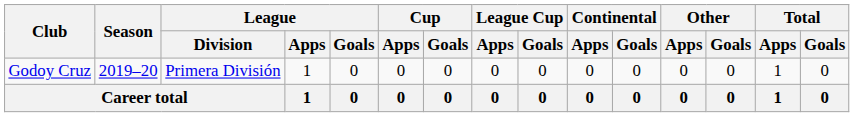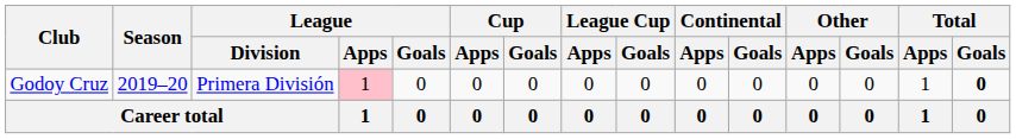Godoy Cruz | League / Apps: no background -> pink background
Godoy Cruz | Total / Goals: normal -> bold
